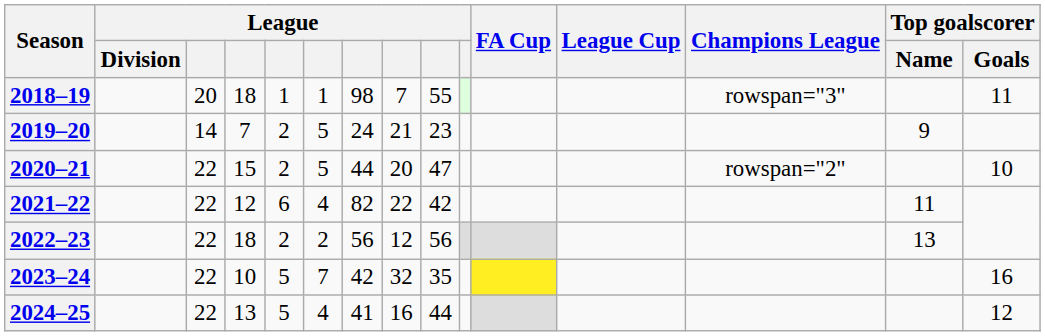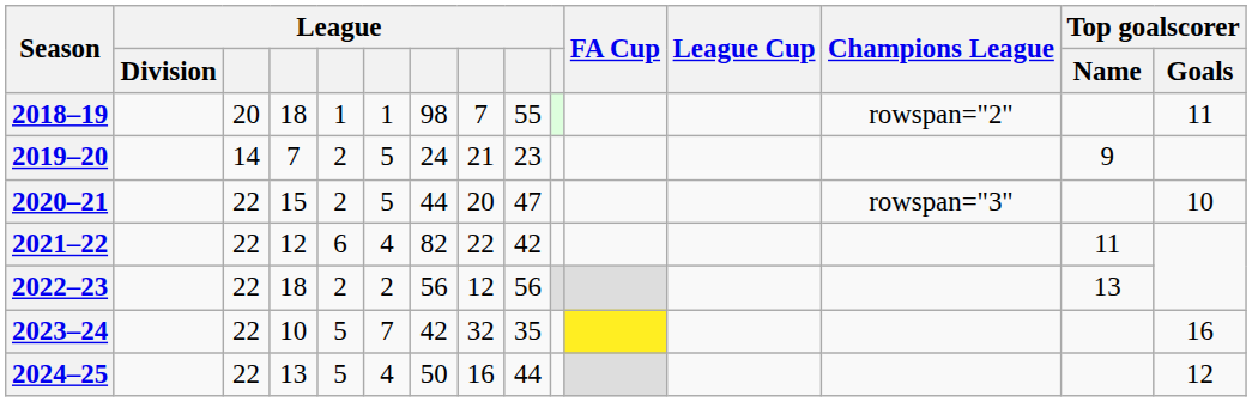2018–19 | Champions League: rowspan="3" -> rowspan="2"
2020–21 | Champions League: rowspan="2" -> rowspan="3"
2024–25 | column 7: 41 -> 50
